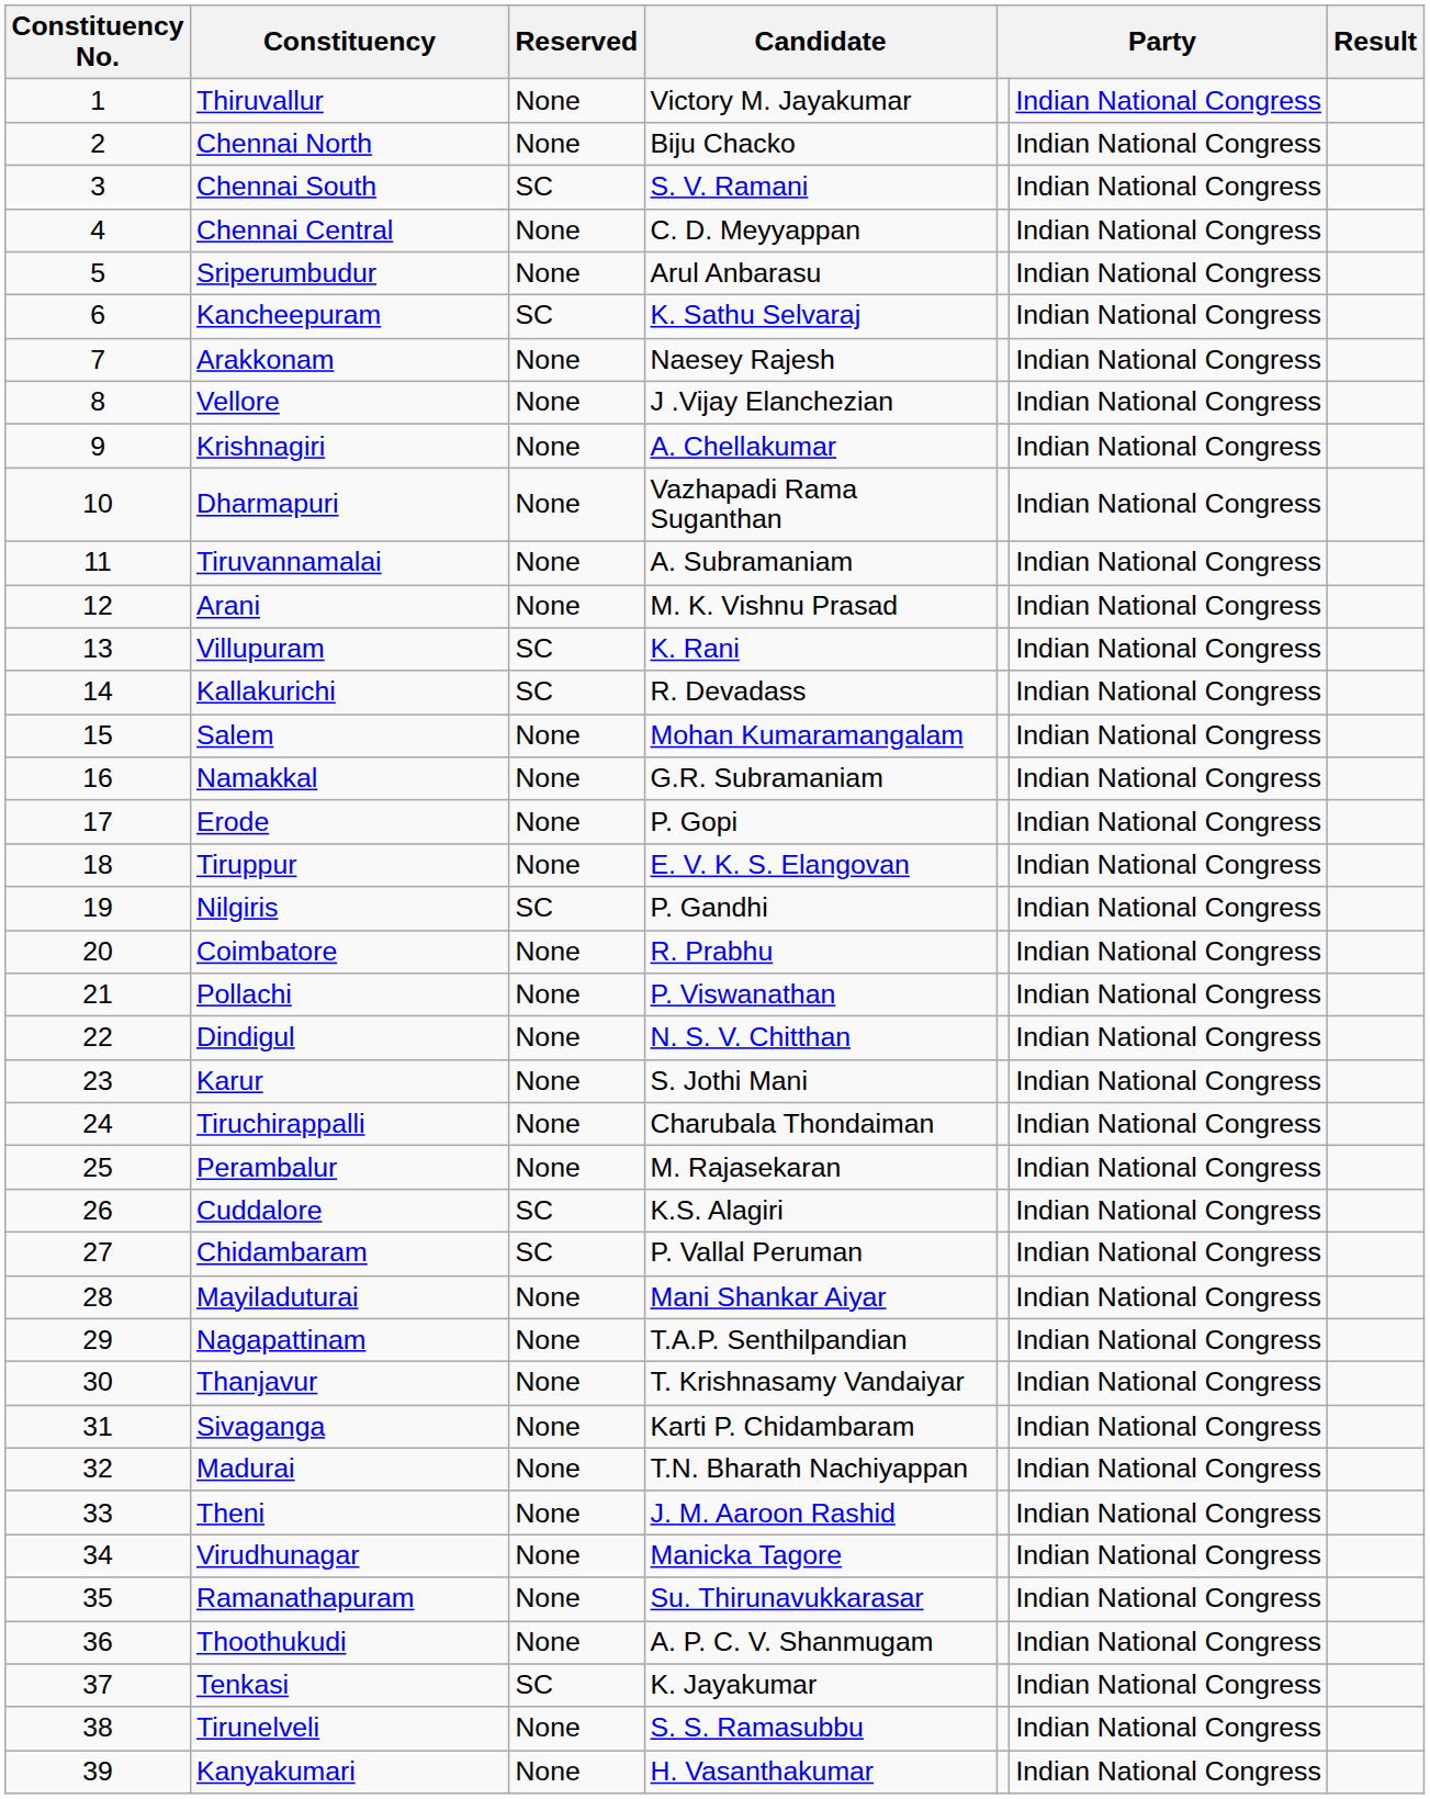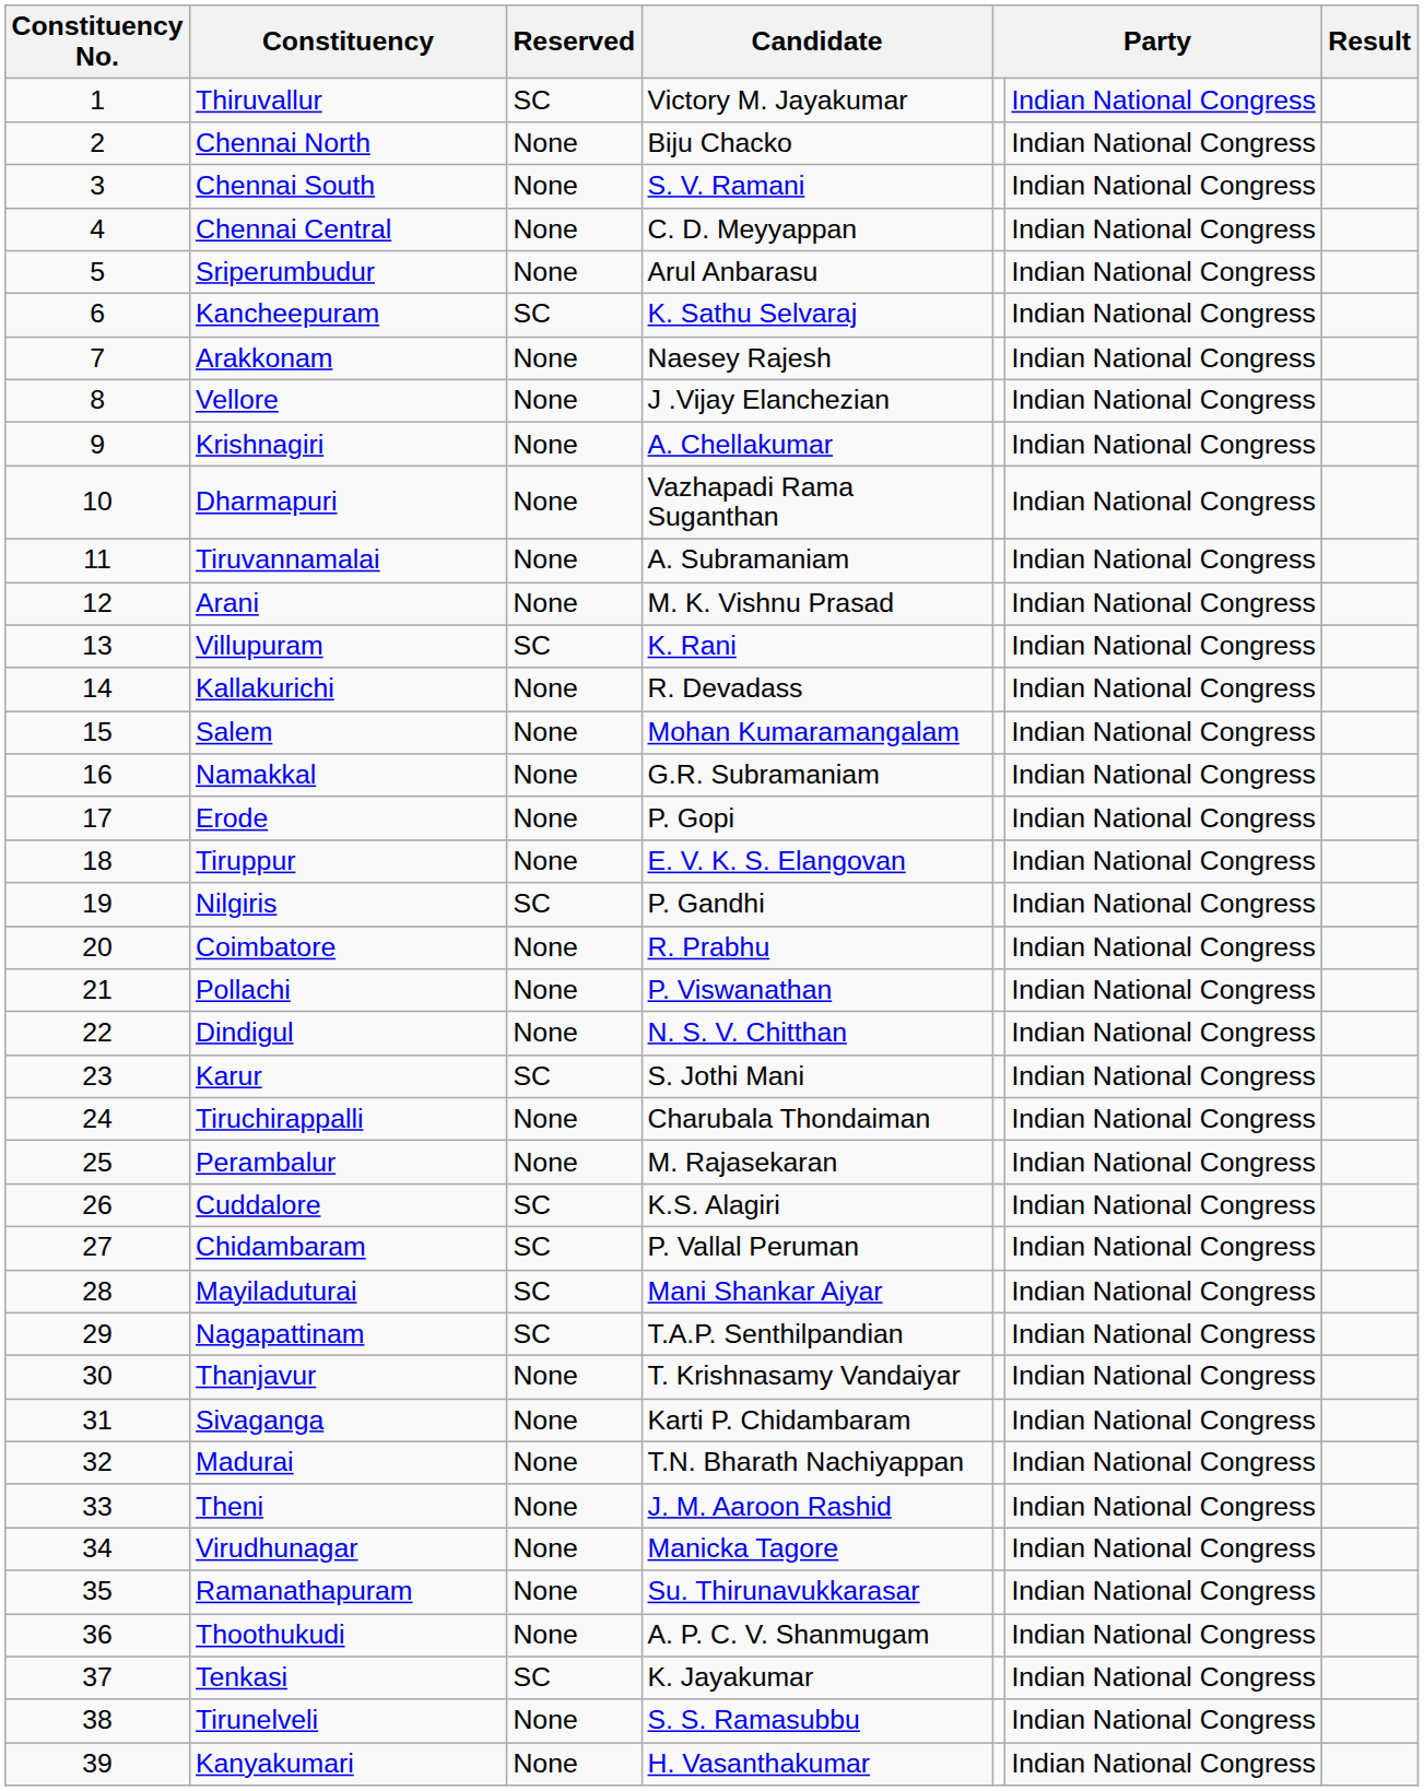Thiruvallur | Reserved: None -> SC
Chennai South | Reserved: SC -> None
Kallakurichi | Reserved: SC -> None
Karur | Reserved: None -> SC
Mayiladuturai | Reserved: None -> SC
Nagapattinam | Reserved: None -> SC
